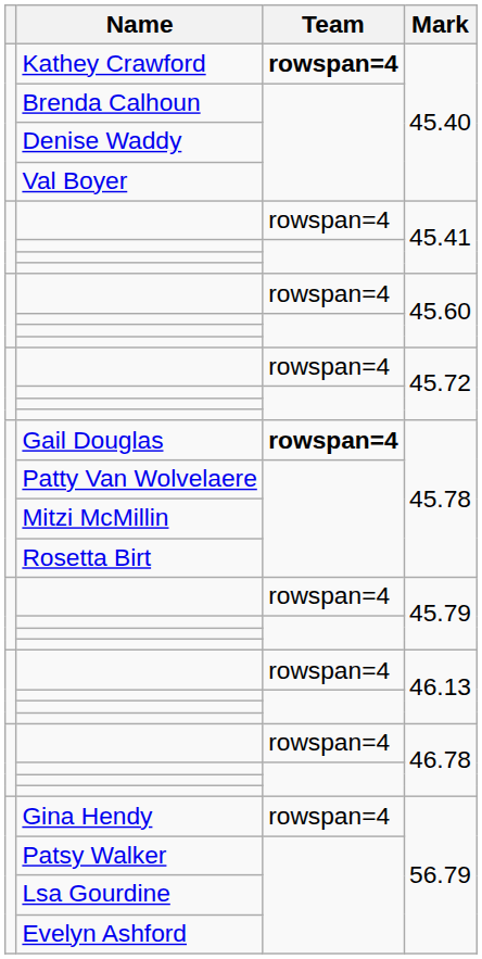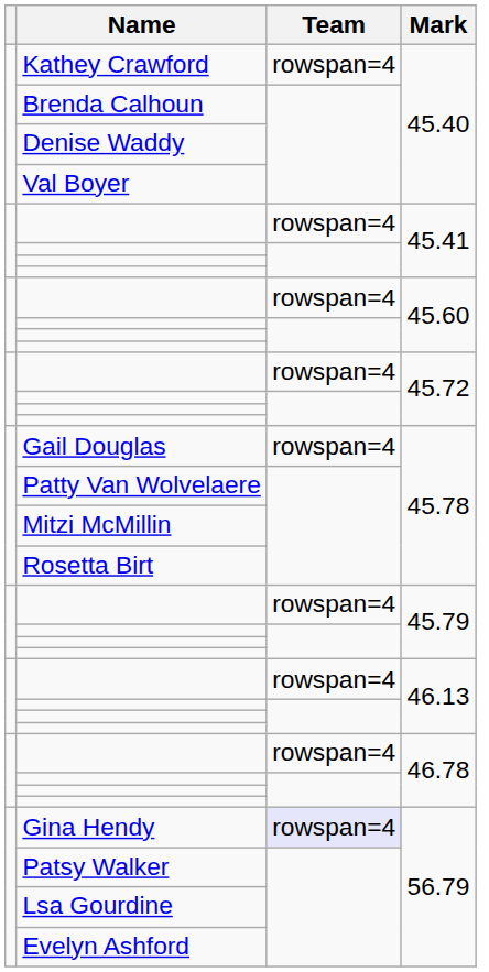Kathey Crawford | Team: bold -> normal
Gail Douglas | Team: bold -> normal
Gina Hendy | Team: no background -> lavender background
